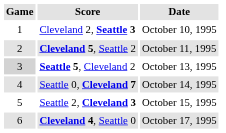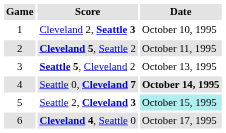Seattle 5, Cleveland 2 | Game: lightgrey background -> no background
Seattle 0, Cleveland 7 | Date: normal -> bold
Seattle 2, Cleveland 3 | Date: no background -> paleturquoise background
